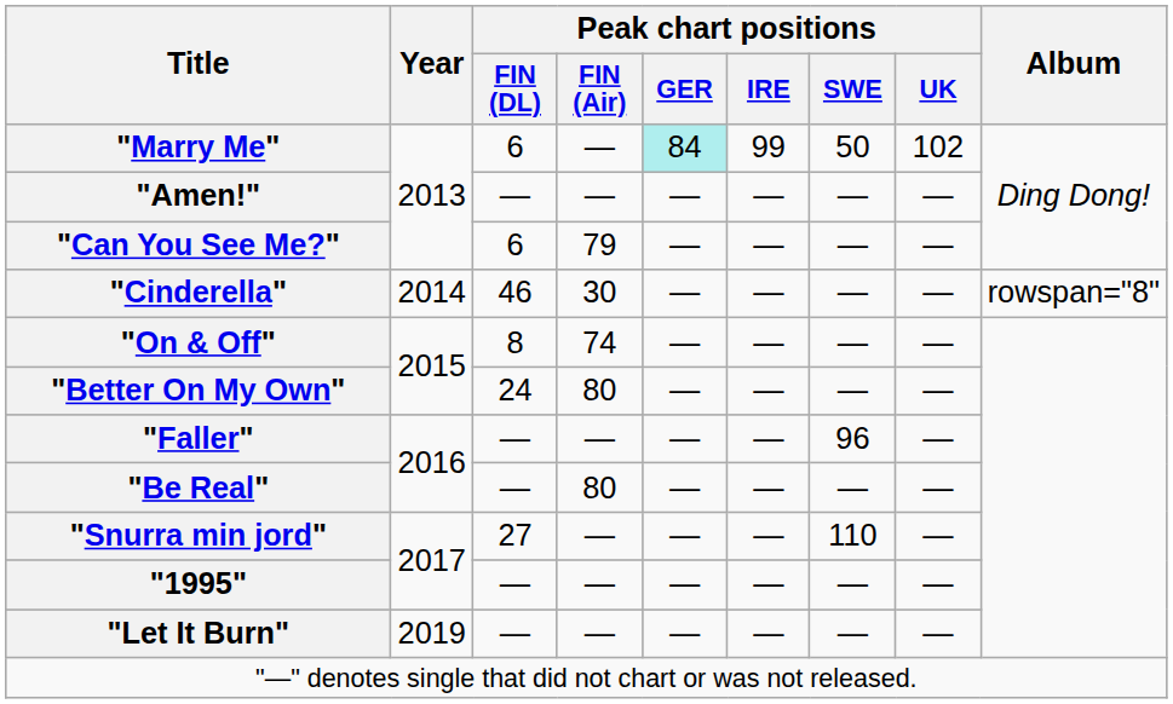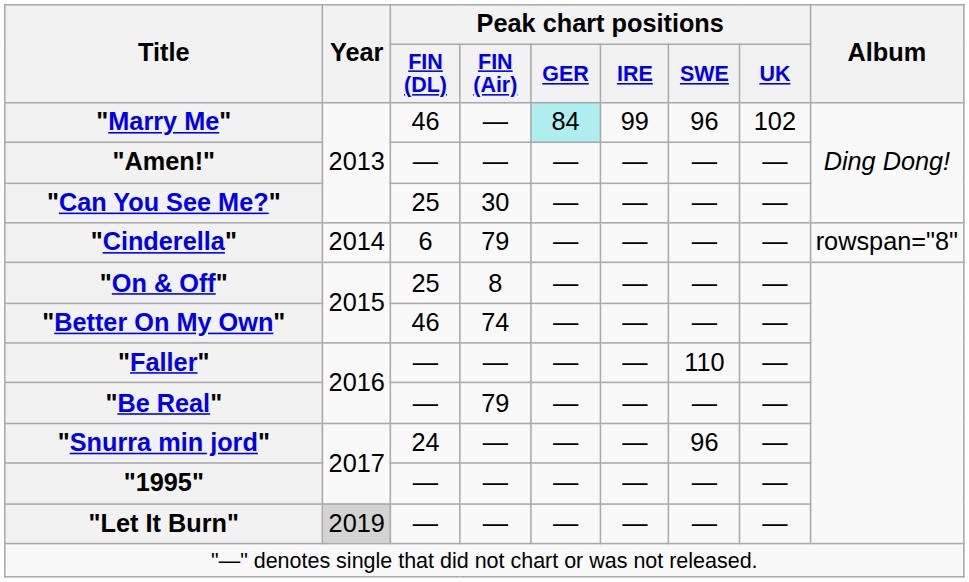"Marry Me" | Peak chart positions / FIN (DL): 6 -> 46
"Marry Me" | Peak chart positions / SWE: 50 -> 96
"Can You See Me?" | Peak chart positions / FIN (DL): 6 -> 25
"Can You See Me?" | Peak chart positions / FIN (Air): 79 -> 30
"Cinderella" | Peak chart positions / FIN (DL): 46 -> 6
"Cinderella" | Peak chart positions / FIN (Air): 30 -> 79
"On & Off" | Peak chart positions / FIN (DL): 8 -> 25
"On & Off" | Peak chart positions / FIN (Air): 74 -> 8
"Better On My Own" | Peak chart positions / FIN (DL): 24 -> 46
"Better On My Own" | Peak chart positions / FIN (Air): 80 -> 74
"Faller" | Peak chart positions / SWE: 96 -> 110
"Be Real" | Peak chart positions / FIN (Air): 80 -> 79
"Snurra min jord" | Peak chart positions / FIN (DL): 27 -> 24
"Snurra min jord" | Peak chart positions / SWE: 110 -> 96
"Let It Burn" | Year: no background -> lightgrey background
